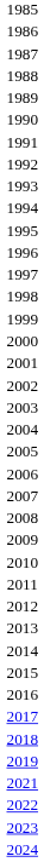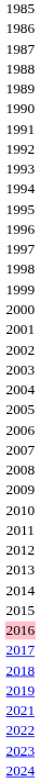2016 | column 1: no background -> pink background
